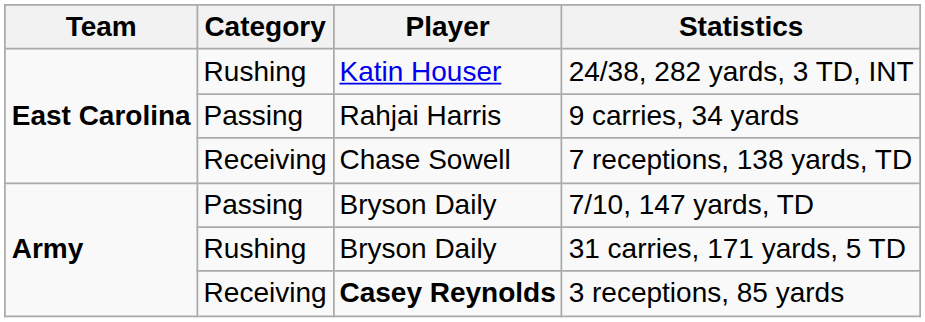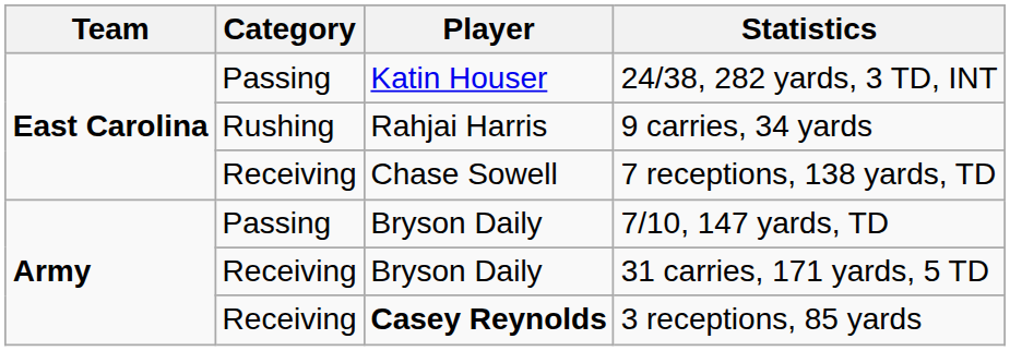24/38, 282 yards, 3 TD, INT | Category: Rushing -> Passing
9 carries, 34 yards | Category: Passing -> Rushing
31 carries, 171 yards, 5 TD | Category: Rushing -> Receiving
